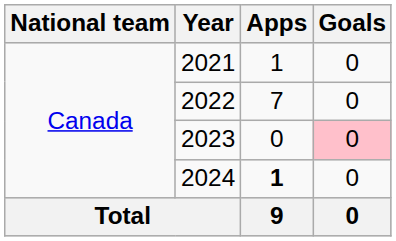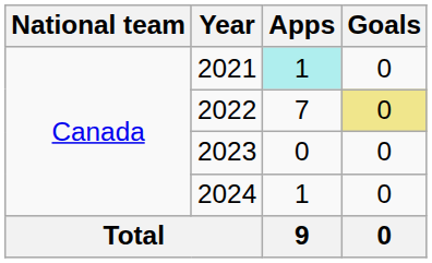2021 | Apps: no background -> paleturquoise background
2022 | Goals: no background -> khaki background
2023 | Goals: pink background -> no background
2024 | Apps: bold -> normal
